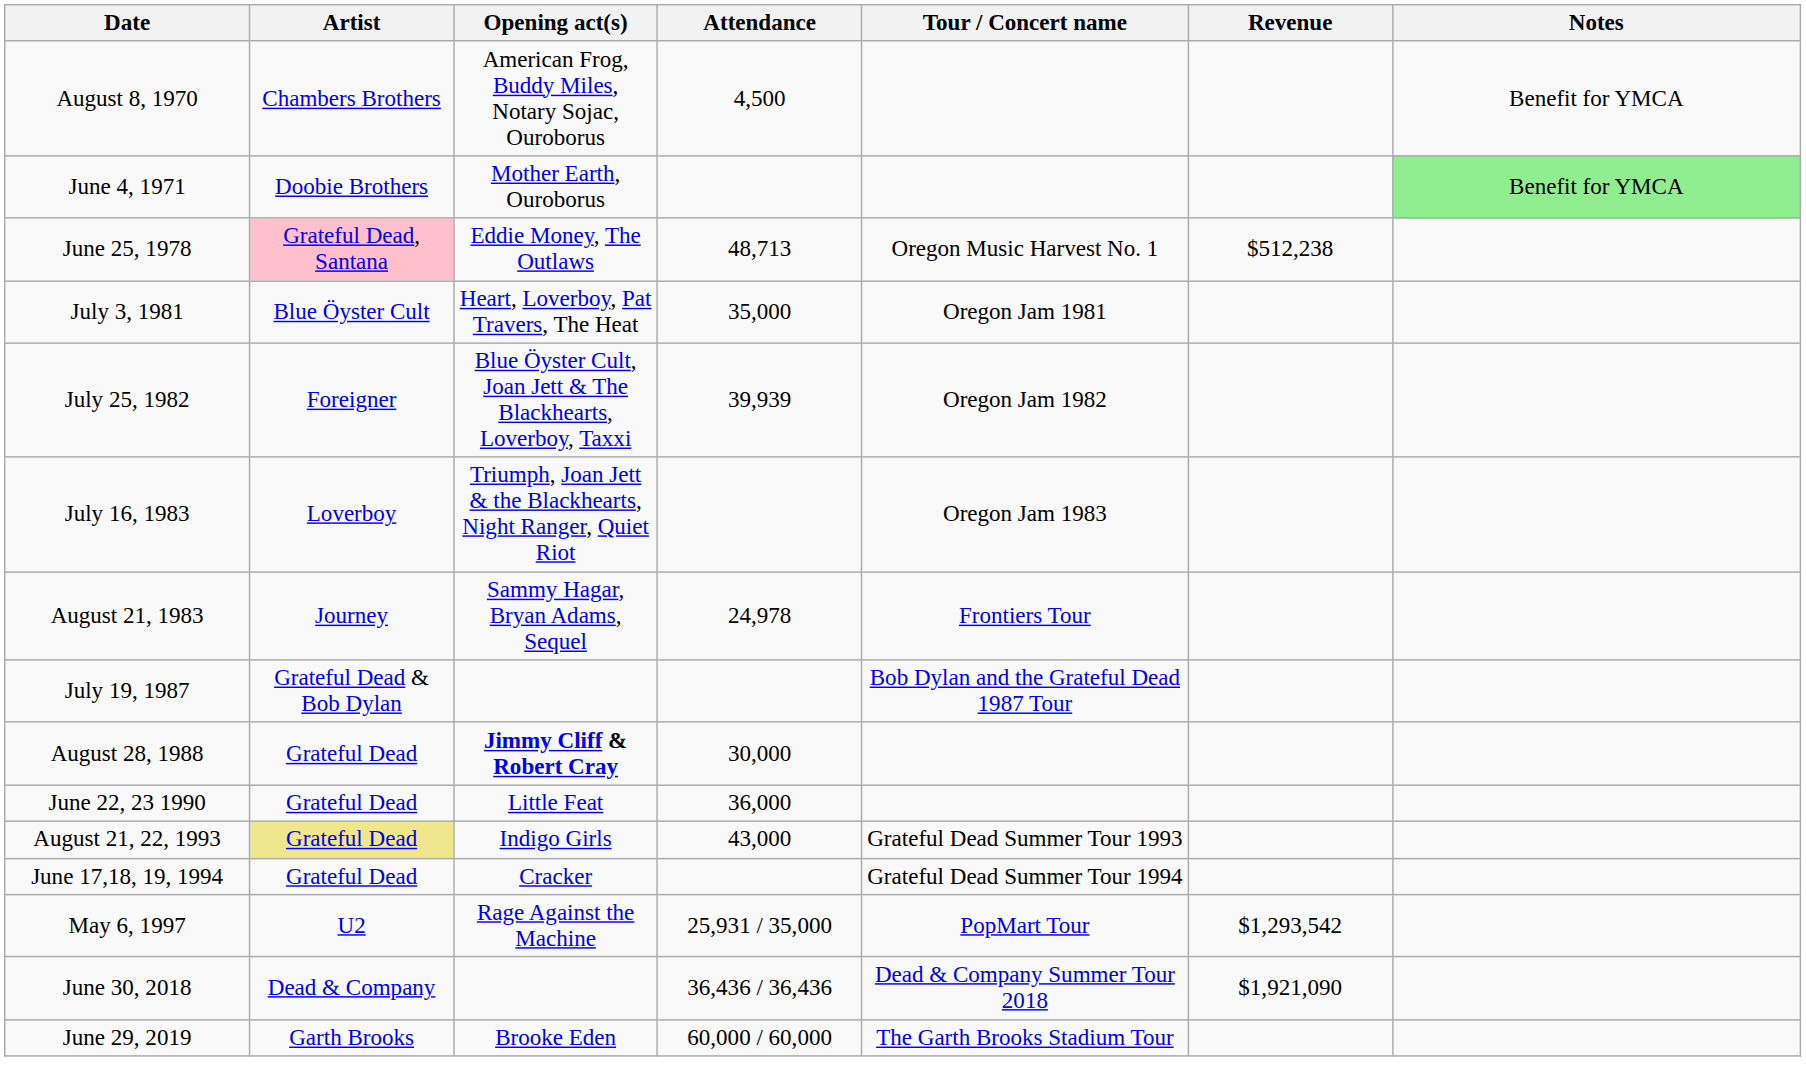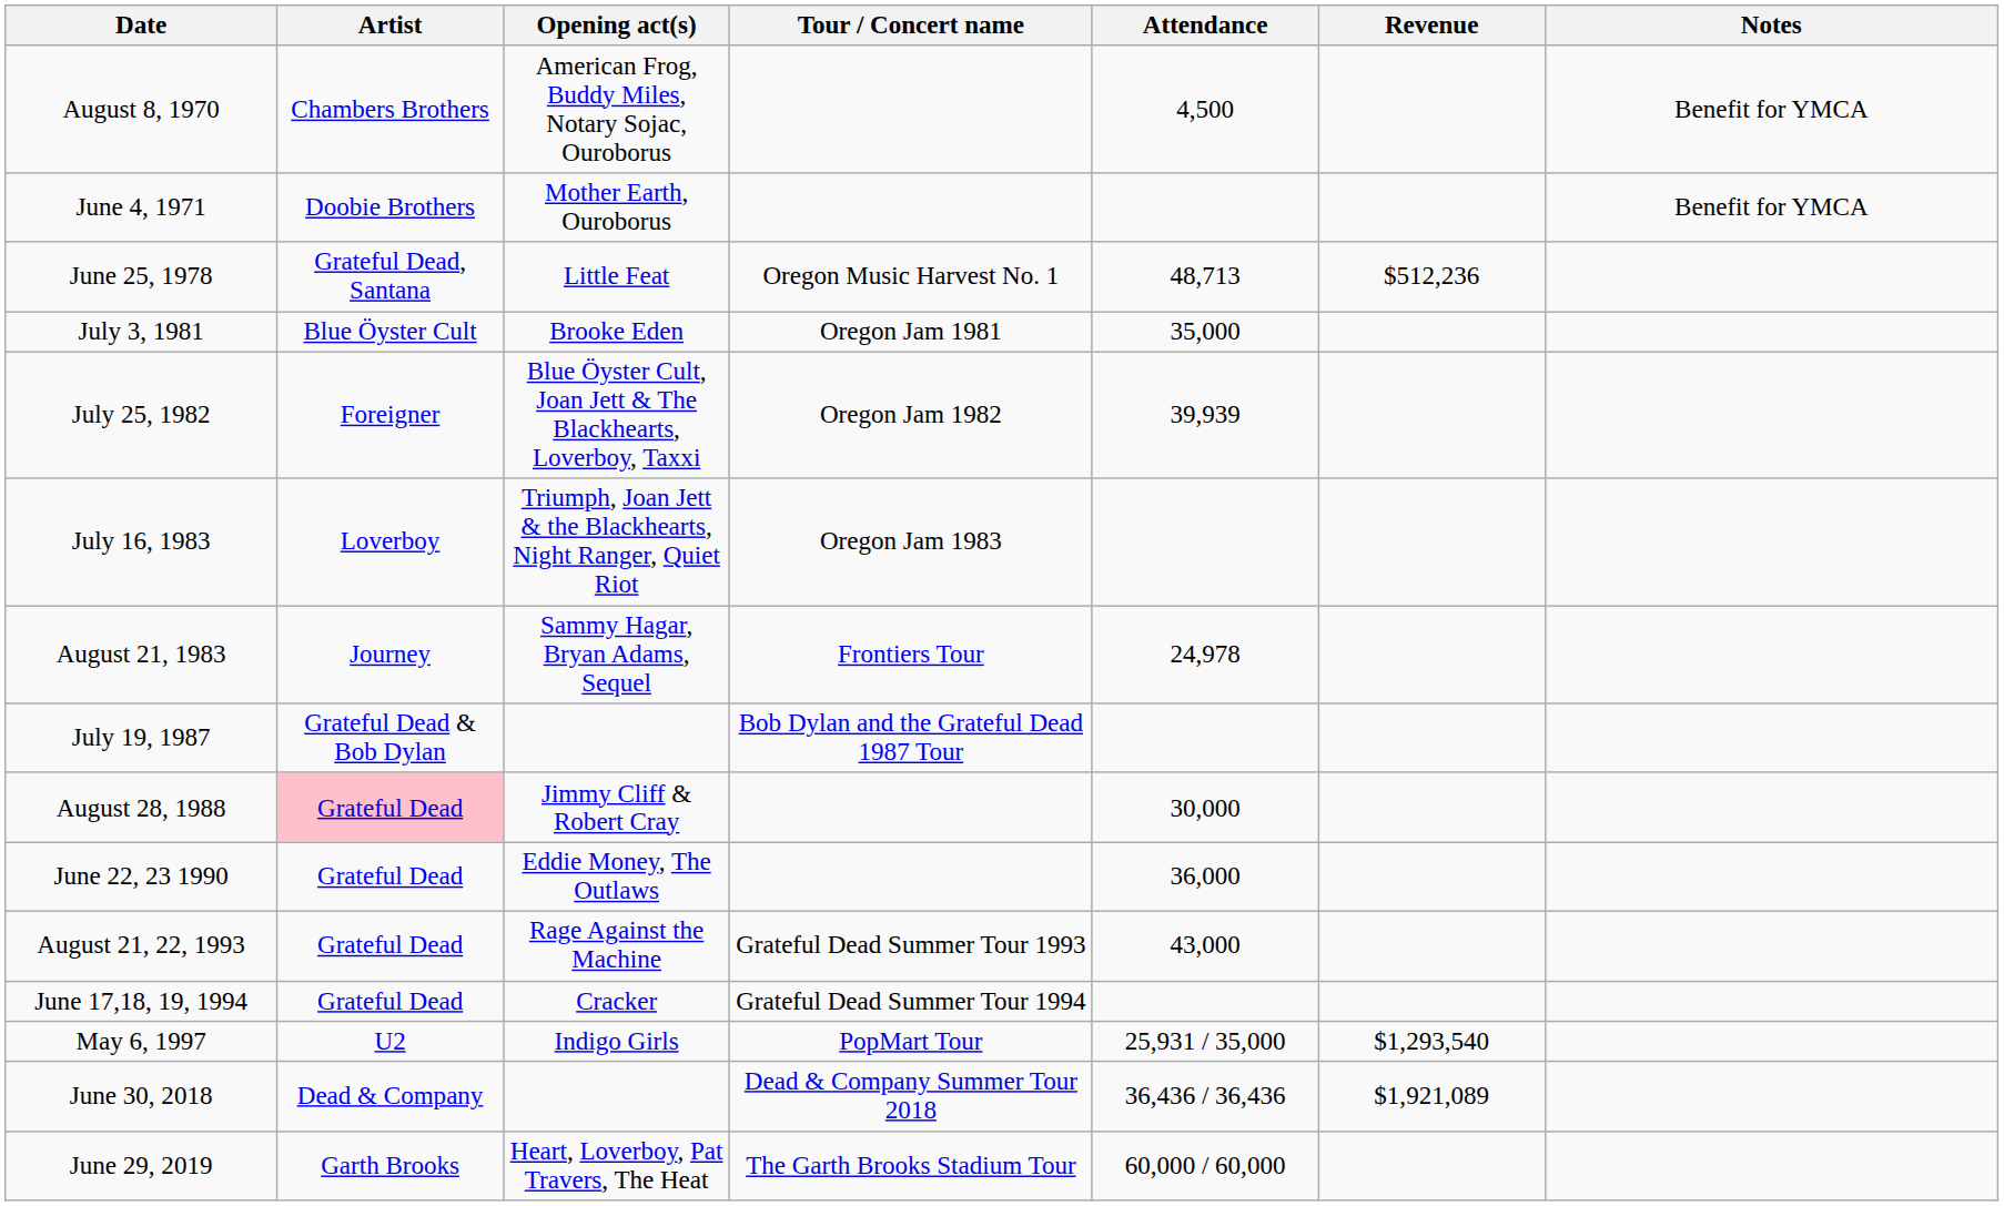columns swapped: Tour / Concert name <-> Attendance
June 4, 1971 | Notes: lightgreen background -> no background
June 25, 1978 | Artist: pink background -> no background
June 25, 1978 | Opening act(s): Eddie Money, The Outlaws -> Little Feat
June 25, 1978 | Revenue: $512,238 -> $512,236
July 3, 1981 | Opening act(s): Heart, Loverboy, Pat Travers, The Heat -> Brooke Eden
August 28, 1988 | Artist: no background -> pink background
August 28, 1988 | Opening act(s): bold -> normal
June 22, 23 1990 | Opening act(s): Little Feat -> Eddie Money, The Outlaws
August 21, 22, 1993 | Artist: khaki background -> no background
August 21, 22, 1993 | Opening act(s): Indigo Girls -> Rage Against the Machine
May 6, 1997 | Opening act(s): Rage Against the Machine -> Indigo Girls
May 6, 1997 | Revenue: $1,293,542 -> $1,293,540
June 30, 2018 | Revenue: $1,921,090 -> $1,921,089
June 29, 2019 | Opening act(s): Brooke Eden -> Heart, Loverboy, Pat Travers, The Heat
